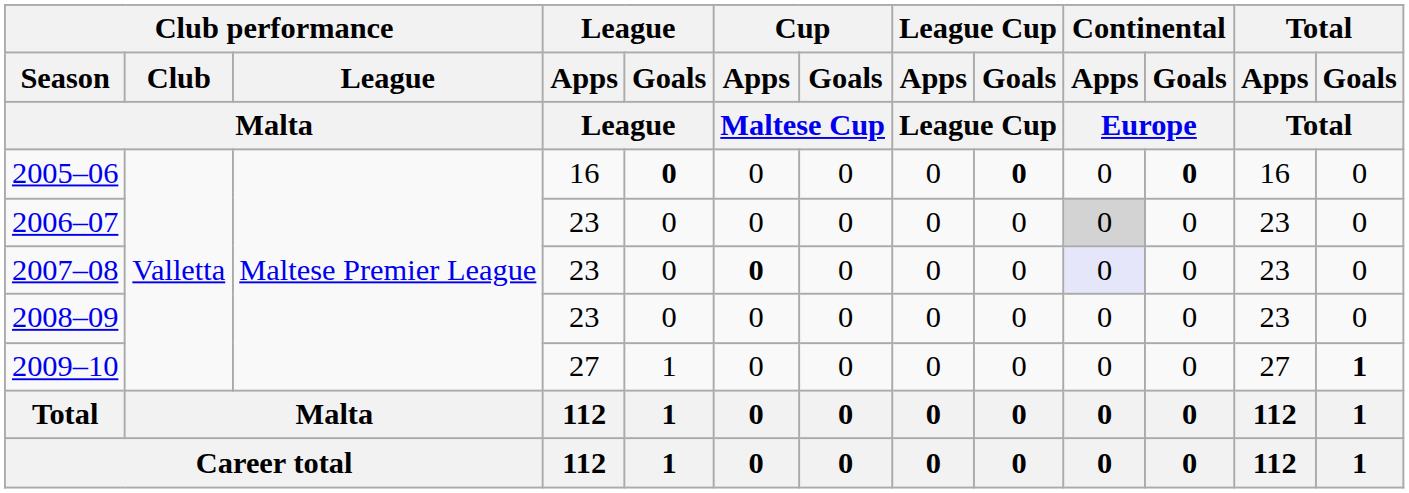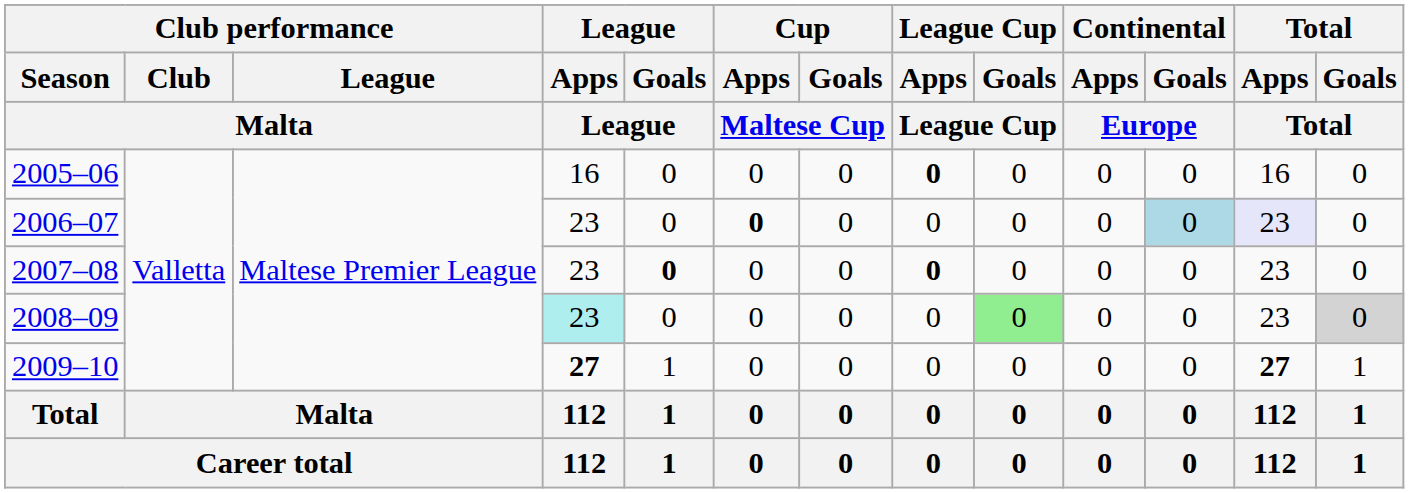2005–06 | League / Goals / League: bold -> normal
2005–06 | League Cup / Apps / League Cup: normal -> bold
2005–06 | League Cup / Goals / League Cup: bold -> normal
2005–06 | Continental / Goals / Europe: bold -> normal
2006–07 | Cup / Apps / Maltese Cup: normal -> bold
2006–07 | Continental / Apps / Europe: lightgrey background -> no background
2006–07 | Continental / Goals / Europe: no background -> lightblue background
2006–07 | Total / Apps / Total: no background -> lavender background
2007–08 | League / Goals / League: normal -> bold
2007–08 | Cup / Apps / Maltese Cup: bold -> normal
2007–08 | League Cup / Apps / League Cup: normal -> bold
2007–08 | Continental / Apps / Europe: lavender background -> no background
2008–09 | League / Apps / League: no background -> paleturquoise background
2008–09 | League Cup / Goals / League Cup: no background -> lightgreen background
2008–09 | Total / Goals / Total: no background -> lightgrey background
2009–10 | League / Apps / League: normal -> bold
2009–10 | Total / Apps / Total: normal -> bold
2009–10 | Total / Goals / Total: bold -> normal
